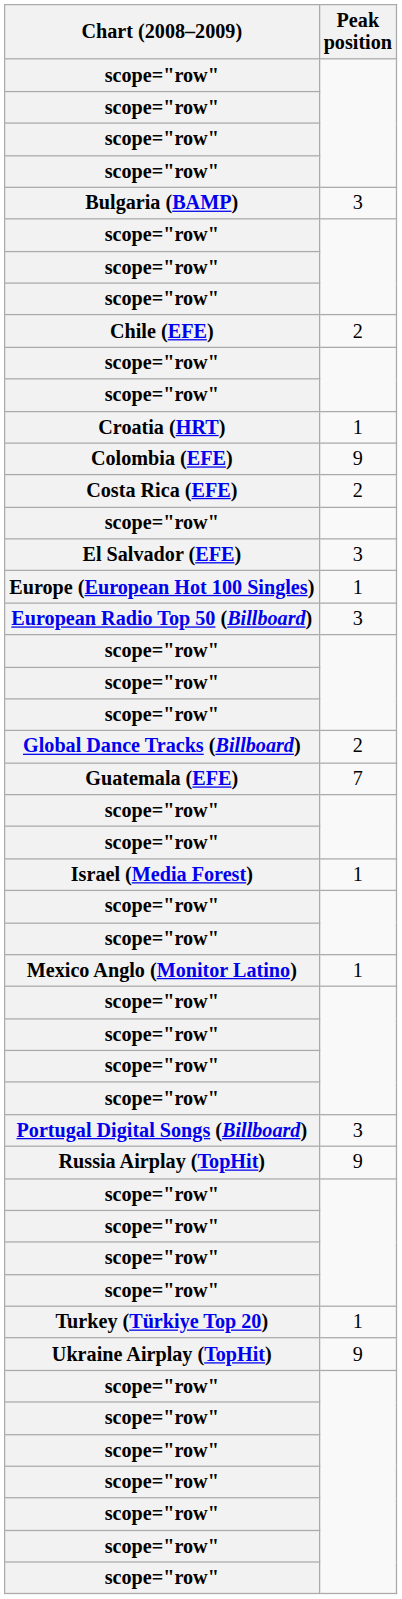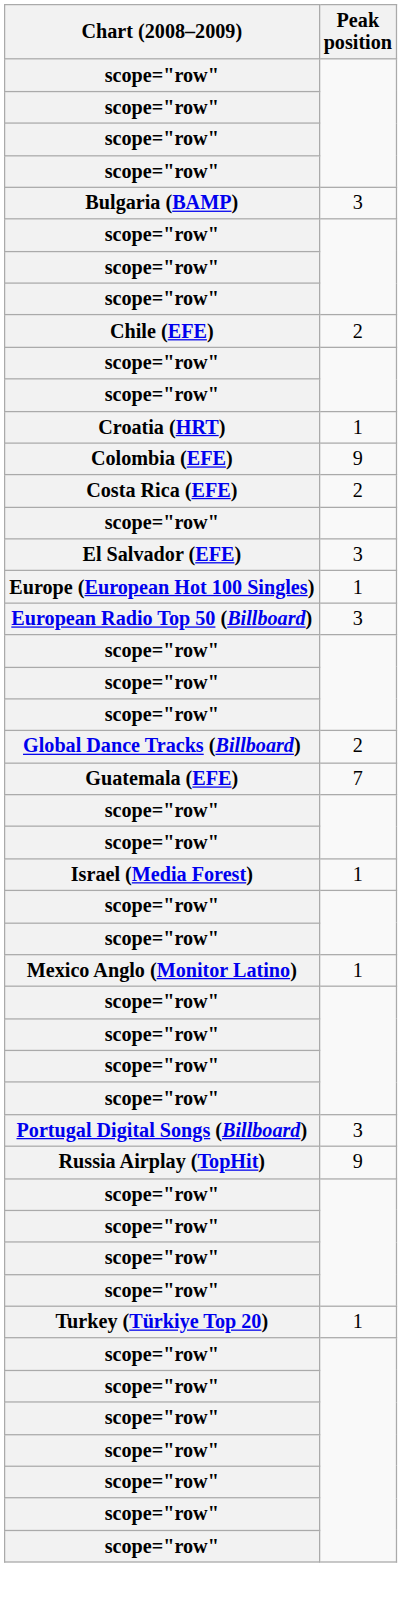- row: Ukraine Airplay (TopHit) | 9
